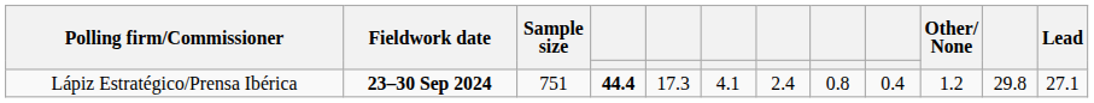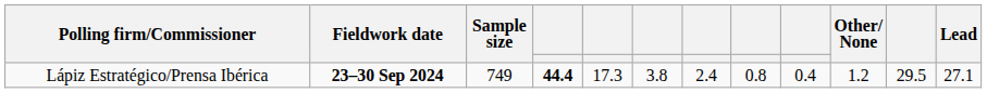Lápiz Estratégico/Prensa Ibérica | Sample size: 751 -> 749
Lápiz Estratégico/Prensa Ibérica | column 6: 4.1 -> 3.8
Lápiz Estratégico/Prensa Ibérica | column 11: 29.8 -> 29.5
